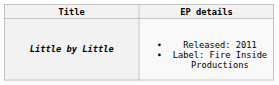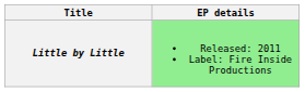Little by Little | EP details: no background -> lightgreen background
